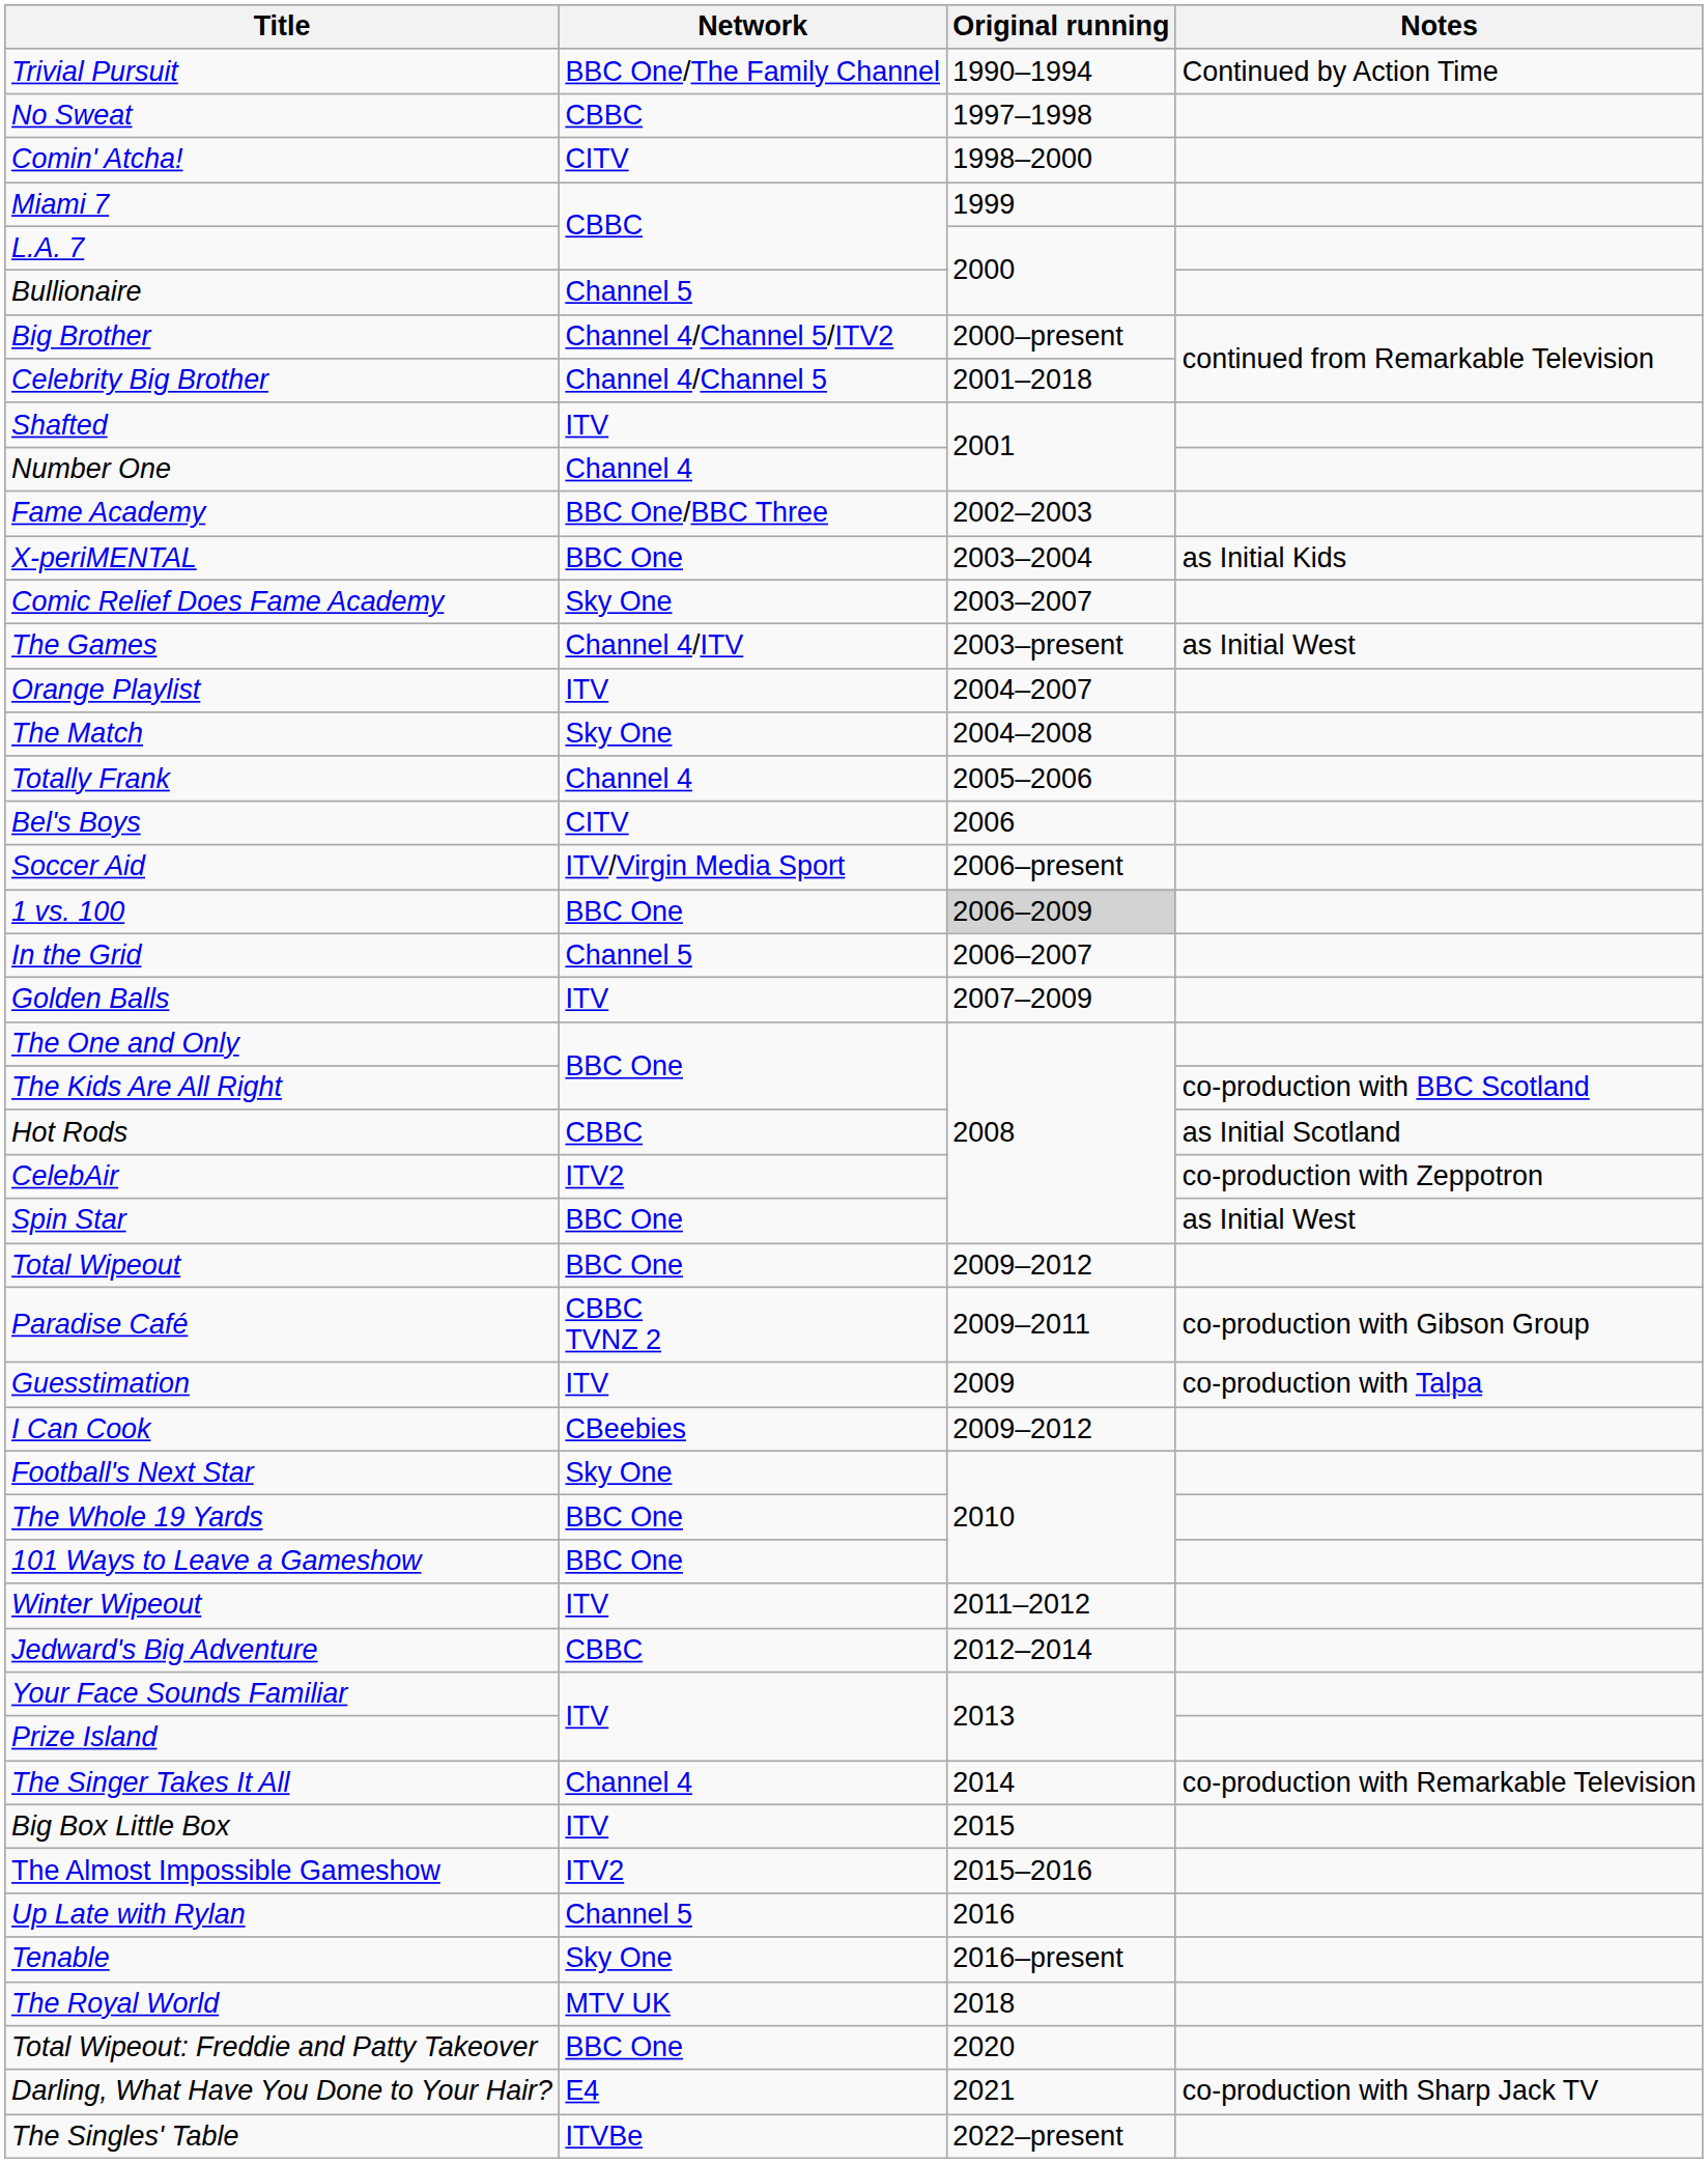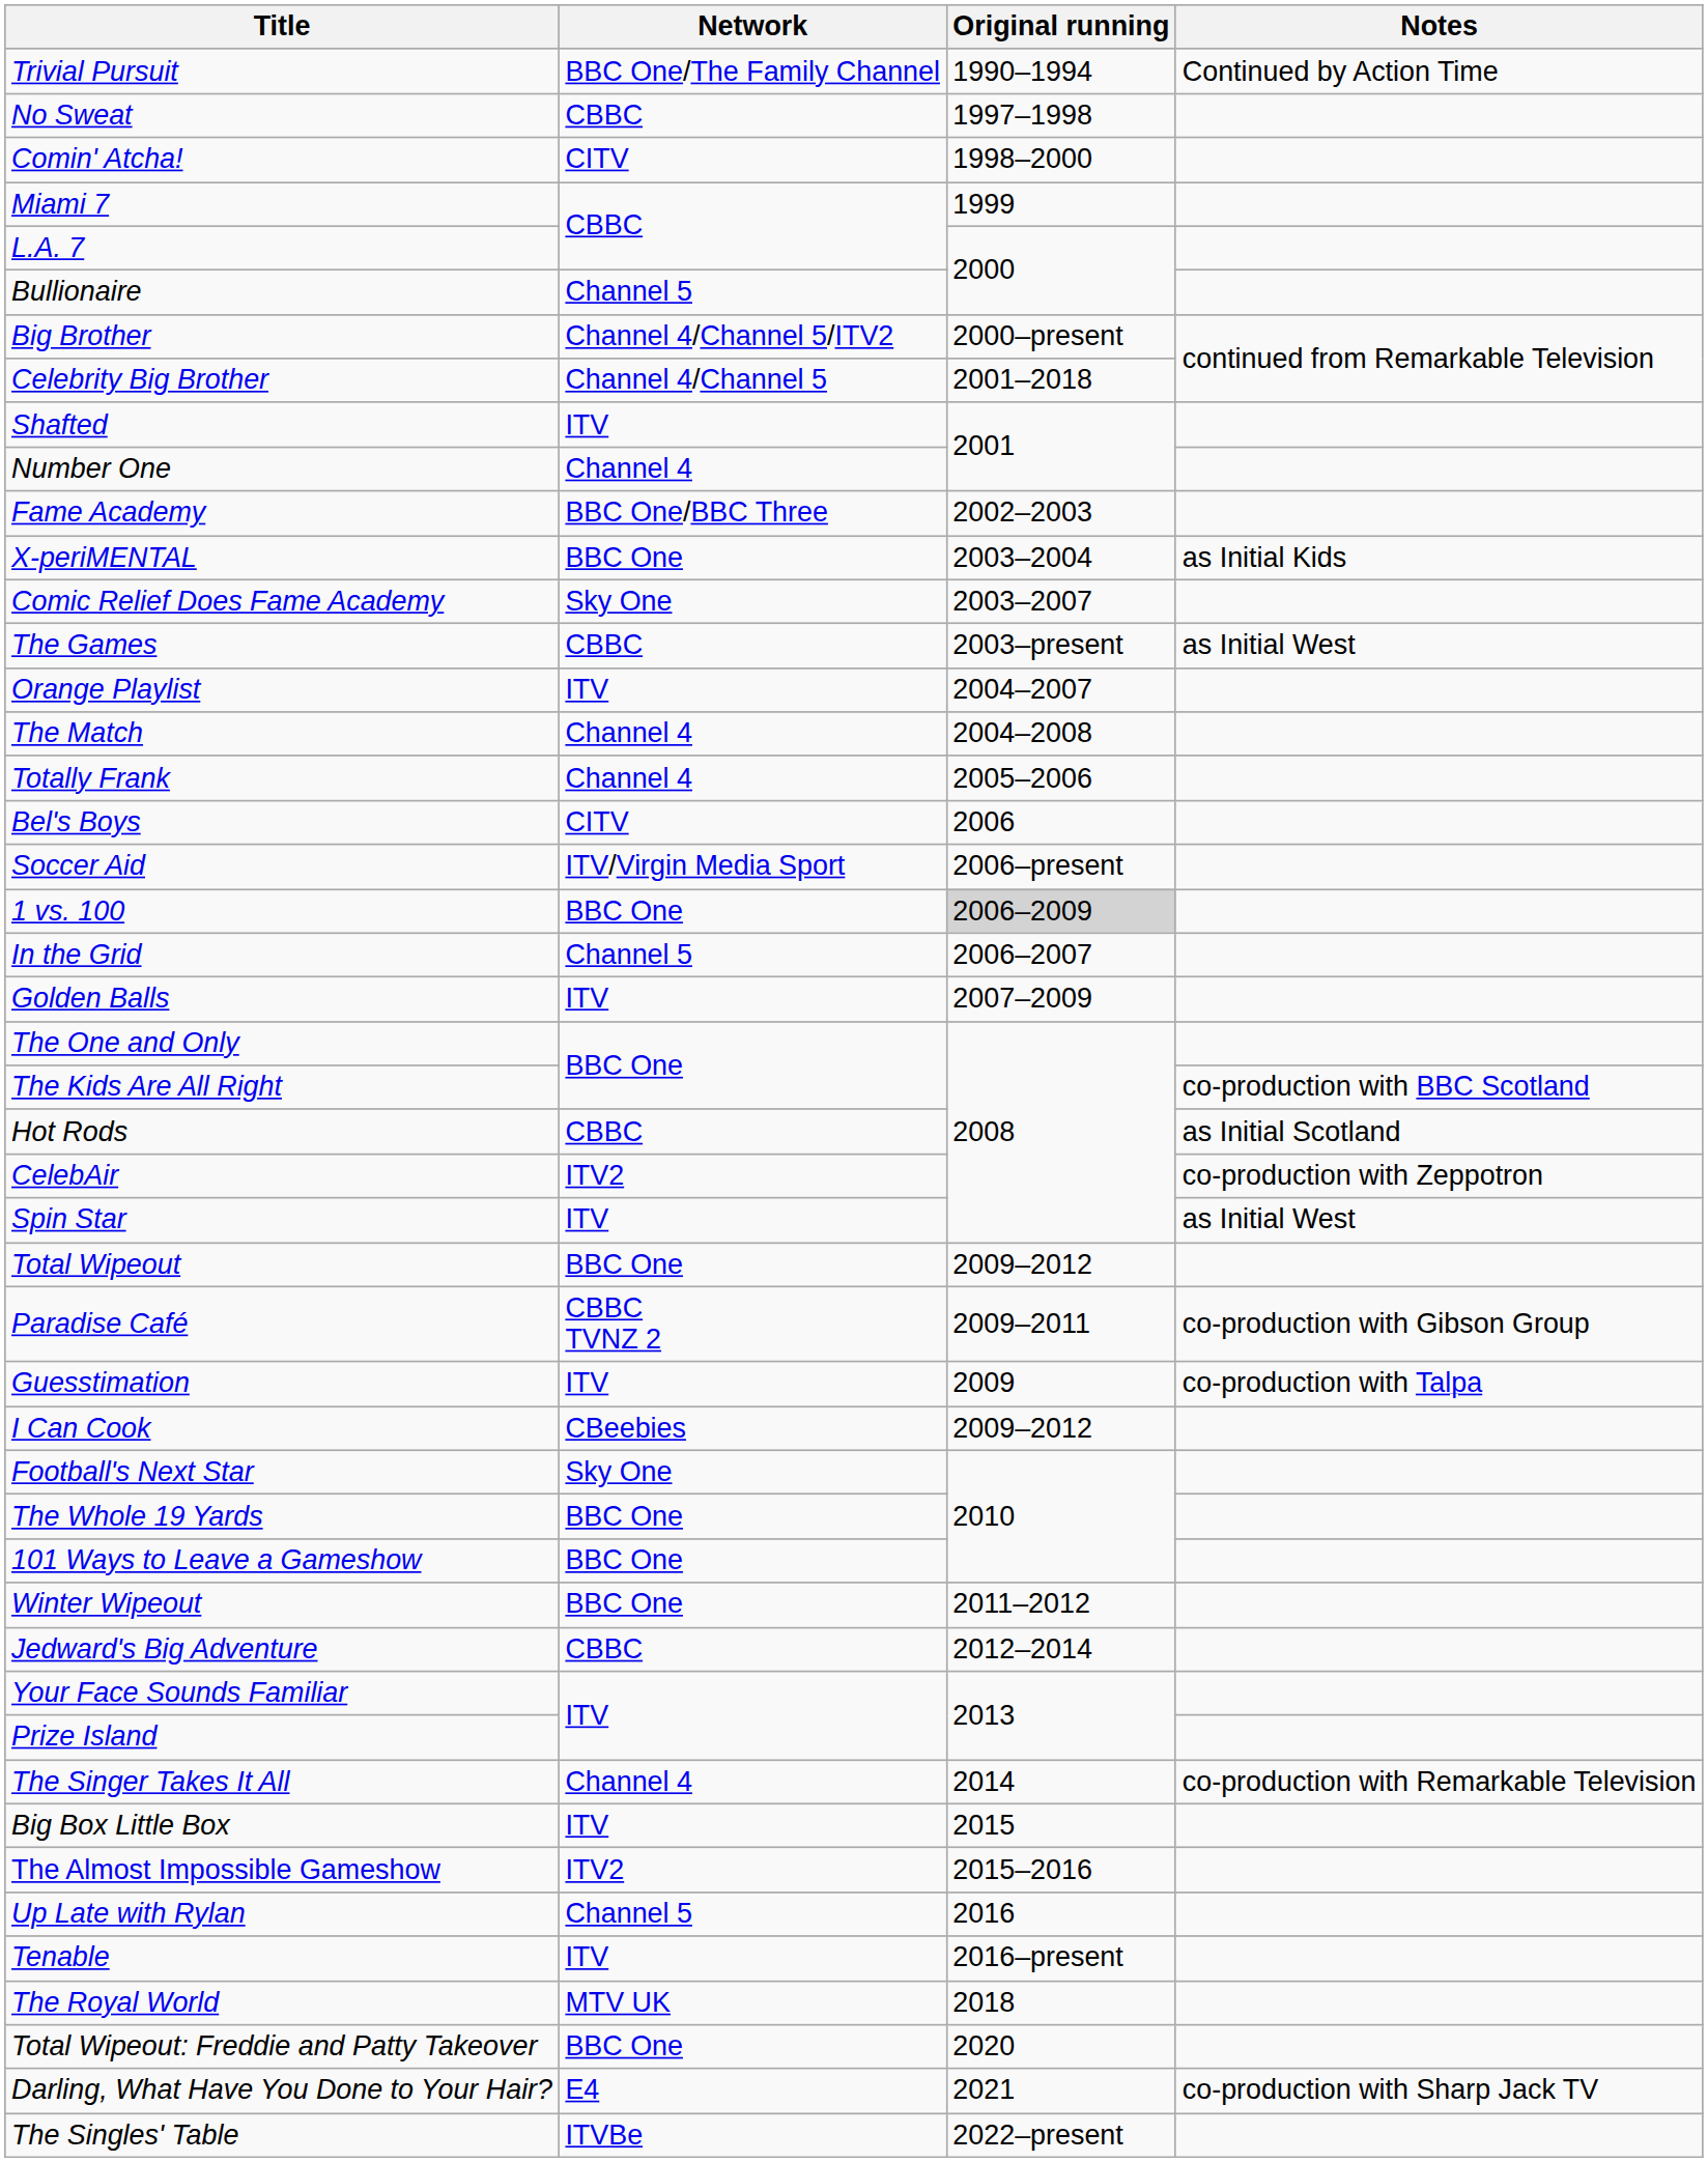The Games | Network: Channel 4/ITV -> CBBC
The Match | Network: Sky One -> Channel 4
Spin Star | Network: BBC One -> ITV
Winter Wipeout | Network: ITV -> BBC One
Tenable | Network: Sky One -> ITV
